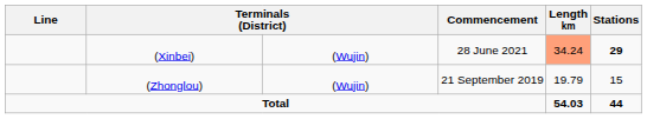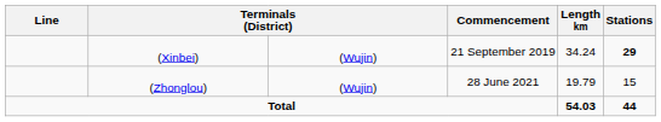(Xinbei) | Commencement: 28 June 2021 -> 21 September 2019
(Xinbei) | Length km: lightsalmon background -> no background
(Zhonglou) | Commencement: 21 September 2019 -> 28 June 2021
